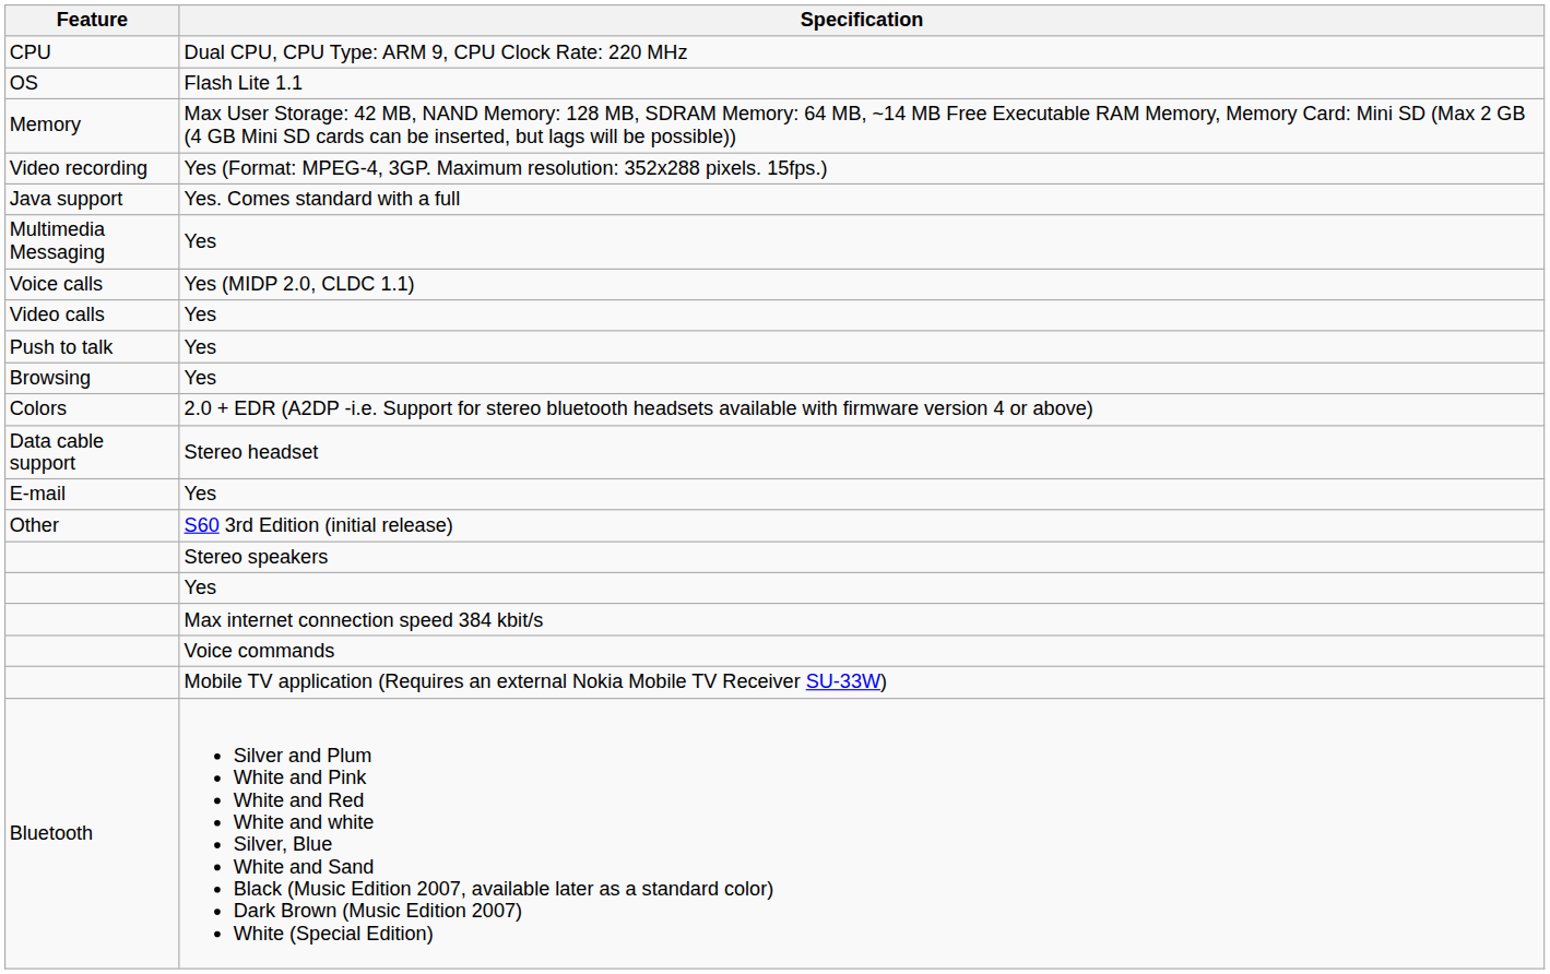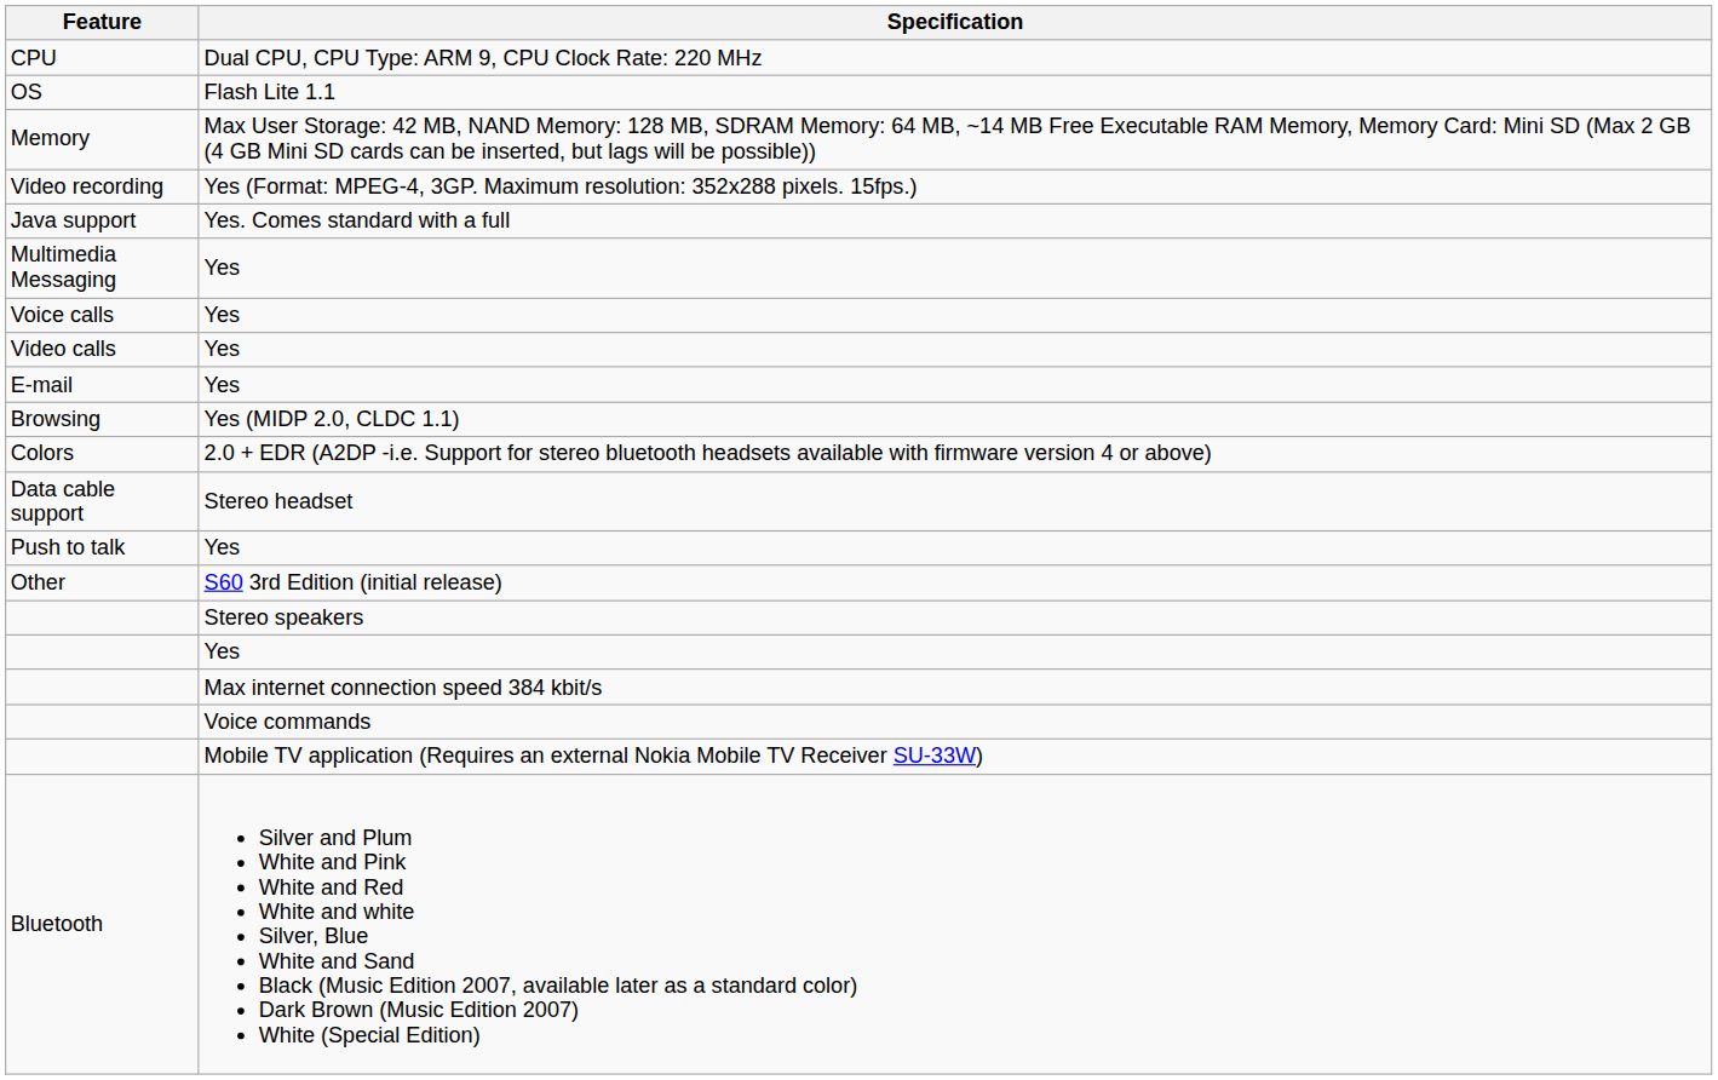row 8 | Specification: Yes (MIDP 2.0, CLDC 1.1) -> Yes
row 10 | Feature: Push to talk -> E-mail
row 11 | Specification: Yes -> Yes (MIDP 2.0, CLDC 1.1)
row 14 | Feature: E-mail -> Push to talk
